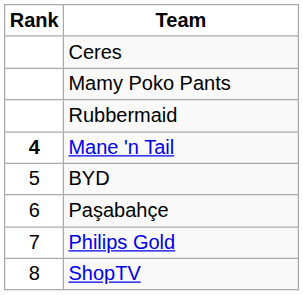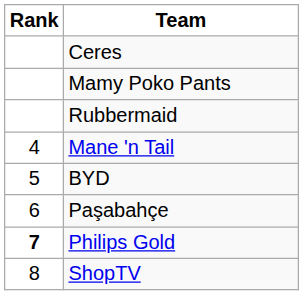Mane 'n Tail | Rank: bold -> normal
Philips Gold | Rank: normal -> bold
